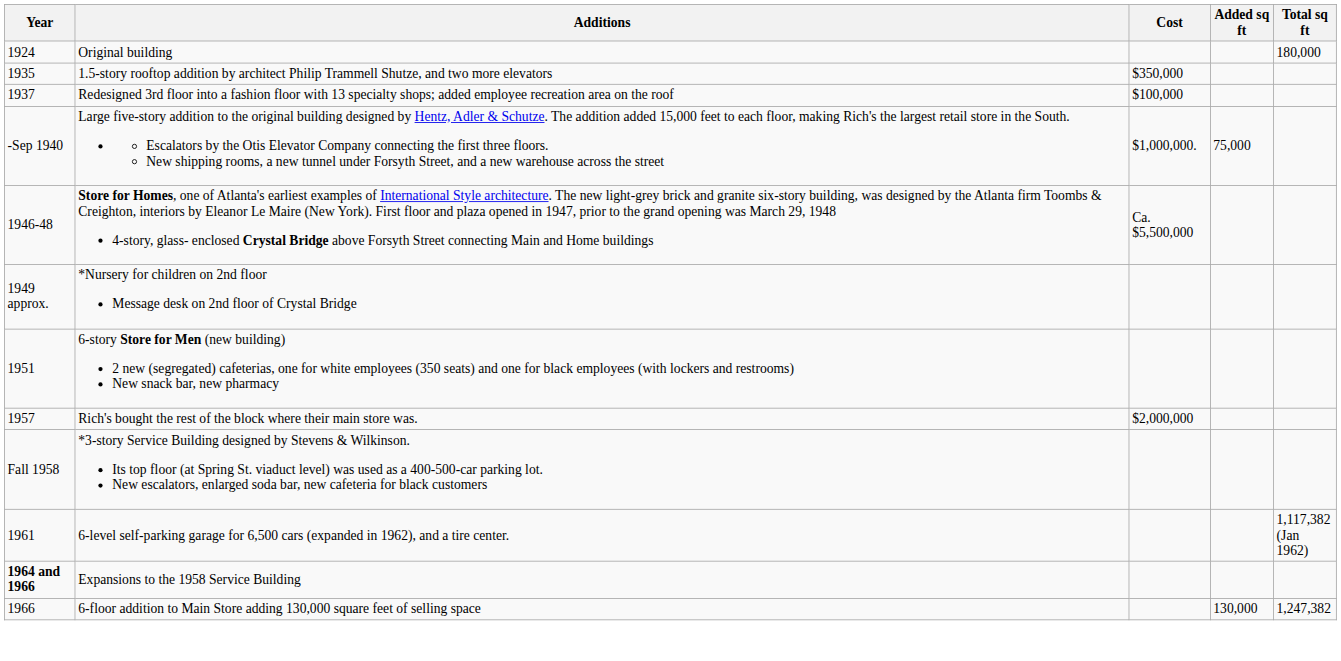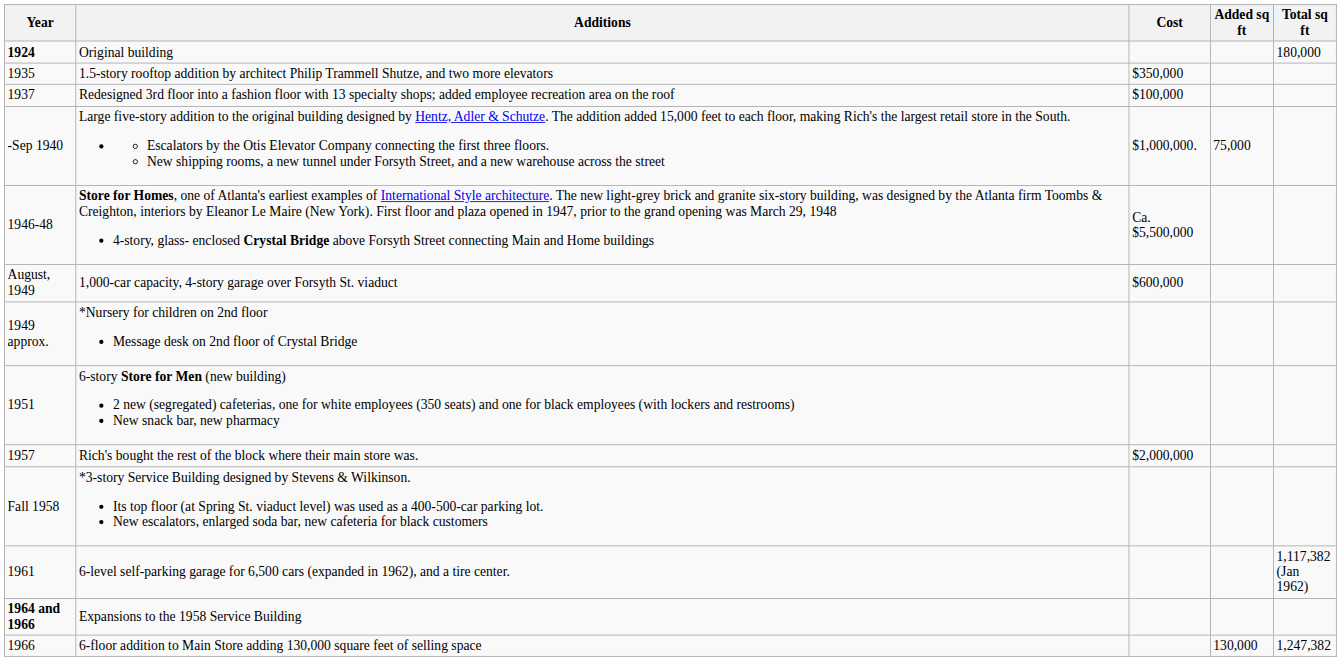Original building | Year: normal -> bold
+ row: August, 1949 | 1,000-car capacity, 4-story garage over Forsyth St. viaduct | $600,000
